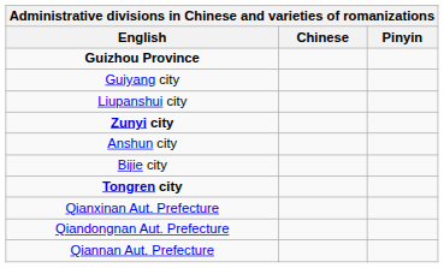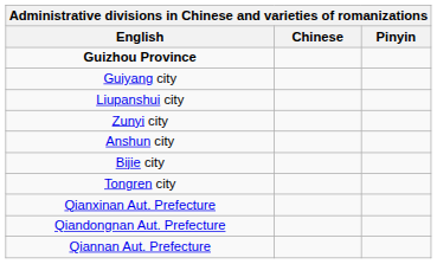Zunyi city | English: bold -> normal
Tongren city | English: bold -> normal
